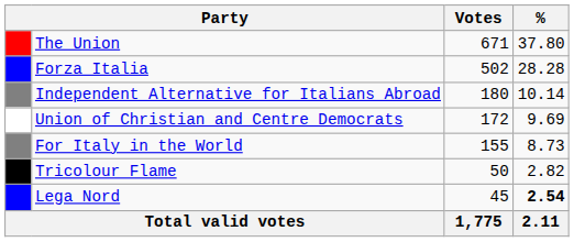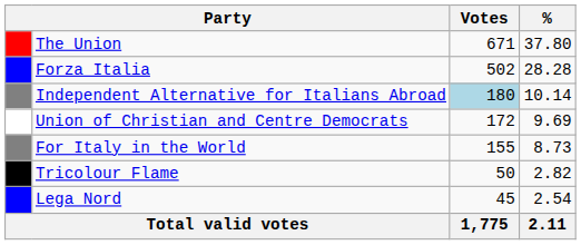Independent Alternative for Italians Abroad | Votes: no background -> lightblue background
Lega Nord | %: bold -> normal
